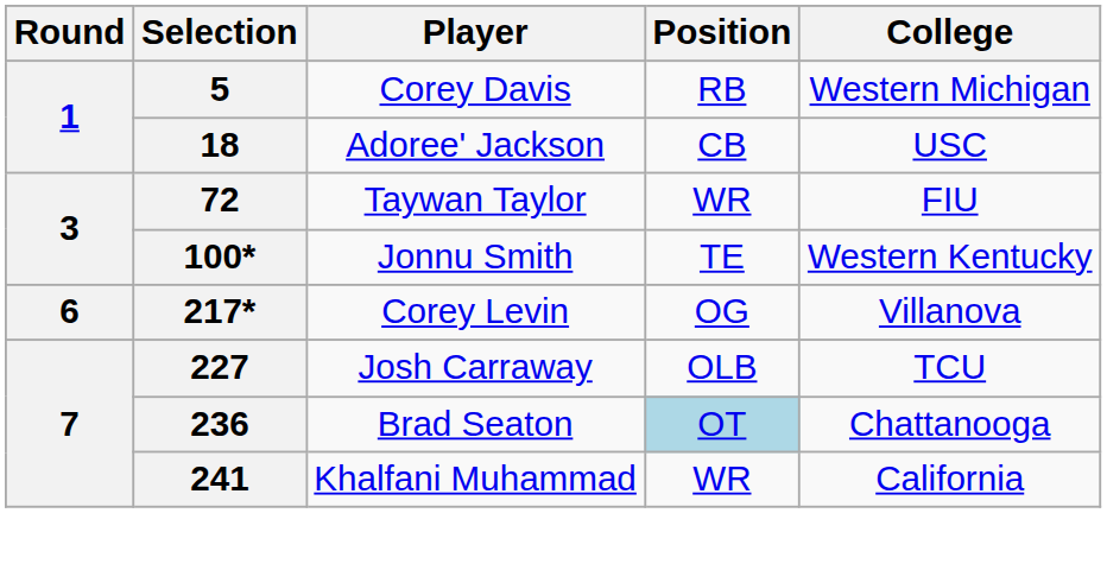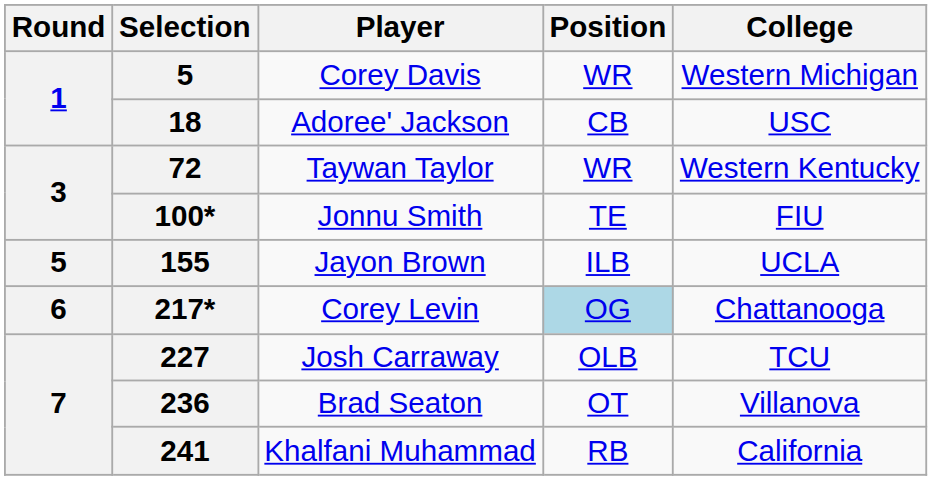Corey Davis | Position: RB -> WR
Taywan Taylor | College: FIU -> Western Kentucky
Jonnu Smith | College: Western Kentucky -> FIU
+ row: 5 | 155 | Jayon Brown | ILB | UCLA
Corey Levin | Position: no background -> lightblue background
Corey Levin | College: Villanova -> Chattanooga
Brad Seaton | Position: lightblue background -> no background
Brad Seaton | College: Chattanooga -> Villanova
Khalfani Muhammad | Position: WR -> RB
